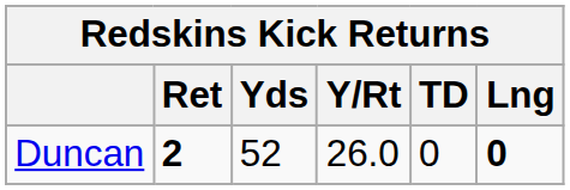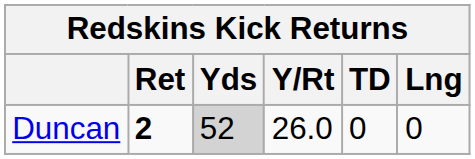Duncan | Yds: no background -> lightgrey background
Duncan | Lng: bold -> normal
